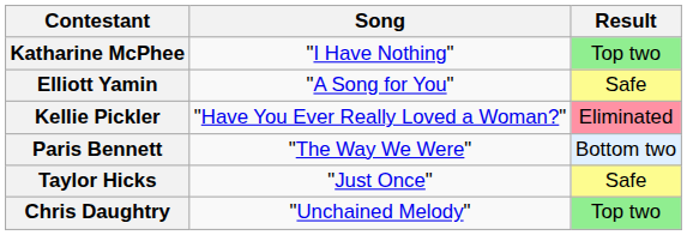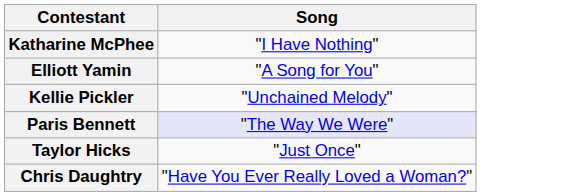- column: Result | Top two | Safe | Eliminated | Bottom two | Safe | Top two
Kellie Pickler | Song: "Have You Ever Really Loved a Woman?" -> "Unchained Melody"
Paris Bennett | Song: no background -> lavender background
Chris Daughtry | Song: "Unchained Melody" -> "Have You Ever Really Loved a Woman?"
